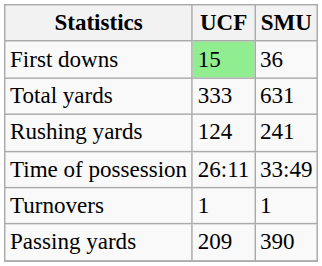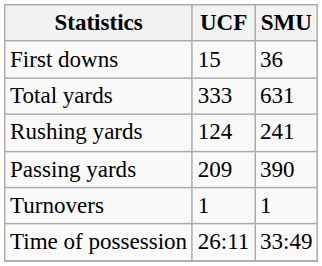First downs | UCF: lightgreen background -> no background
rows swapped: Passing yards <-> Time of possession
